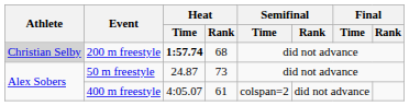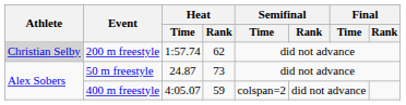200 m freestyle | Heat / Time: bold -> normal
200 m freestyle | Heat / Rank: 68 -> 62
400 m freestyle | Heat / Rank: 61 -> 59
